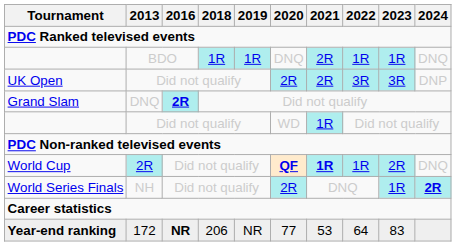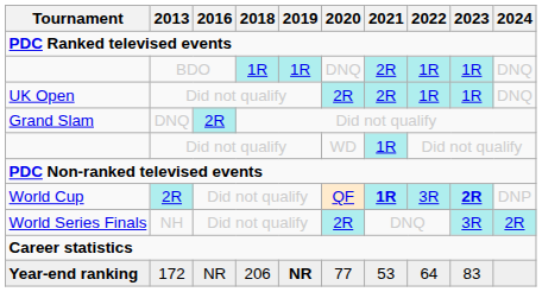UK Open | 2022: 3R -> 1R
UK Open | 2023: 3R -> 1R
UK Open | 2024: DNP -> DNQ
Grand Slam | 2016: bold -> normal
World Cup | 2020: bold -> normal
World Cup | 2022: 1R -> 3R
World Cup | 2023: normal -> bold
World Cup | 2024: DNQ -> DNP
World Series Finals | 2023: 1R -> 3R
World Series Finals | 2024: bold -> normal
Year-end ranking | 2016: bold -> normal
Year-end ranking | 2019: normal -> bold
